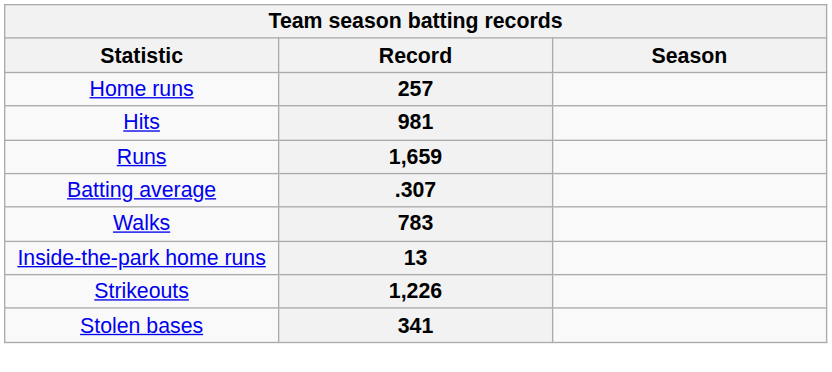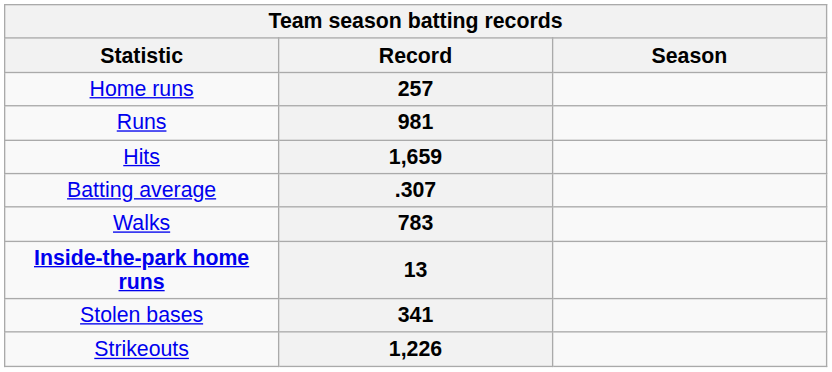981 | Statistic: Hits -> Runs
1,659 | Statistic: Runs -> Hits
13 | Statistic: normal -> bold
rows swapped: 1,226 <-> 341
